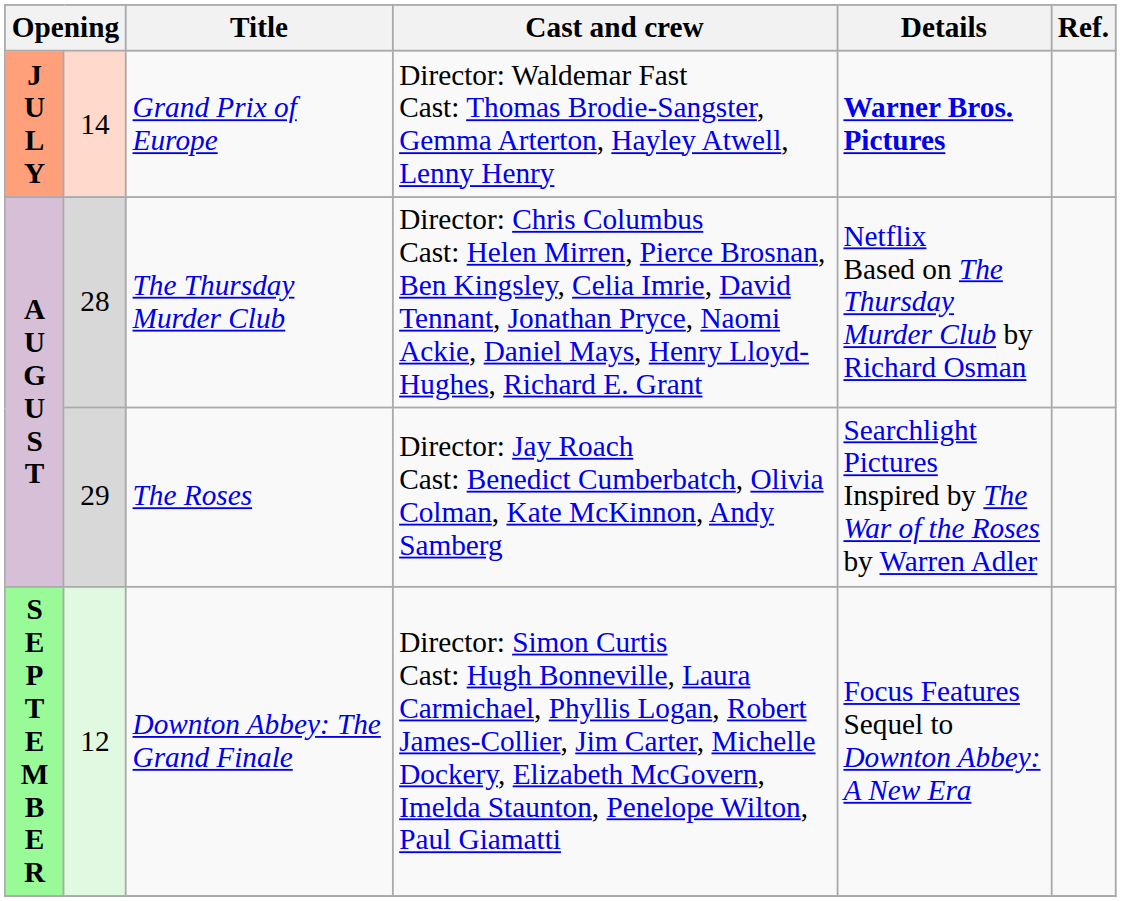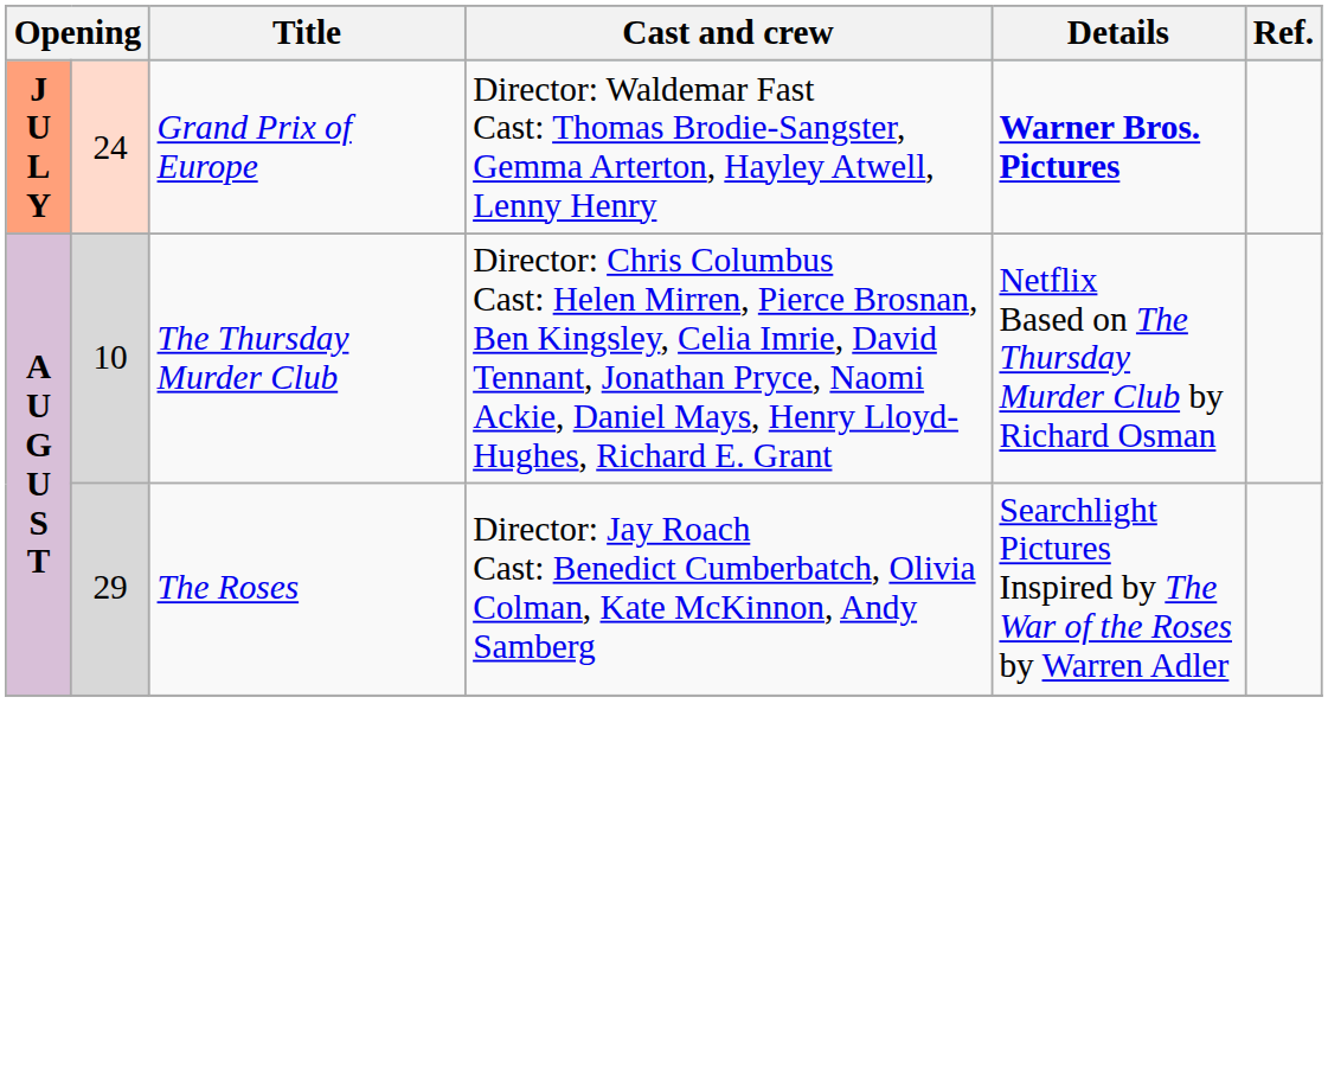Grand Prix of Europe | column 2: 14 -> 24
The Thursday Murder Club | column 2: 28 -> 10
- row: S E P T E M B E R | 12 | Downton Abbey: The Grand Finale | Director: Simon Curtis Cast: Hugh Bonneville, Laura Carmichael, Phyllis Logan, Robert James-Collier, Jim Carter, Michelle Dockery, Elizabeth McGovern, Imelda Staunton, Penelope Wilton, Paul Giamatti | Focus Features Sequel to Downton Abbey: A New Era
